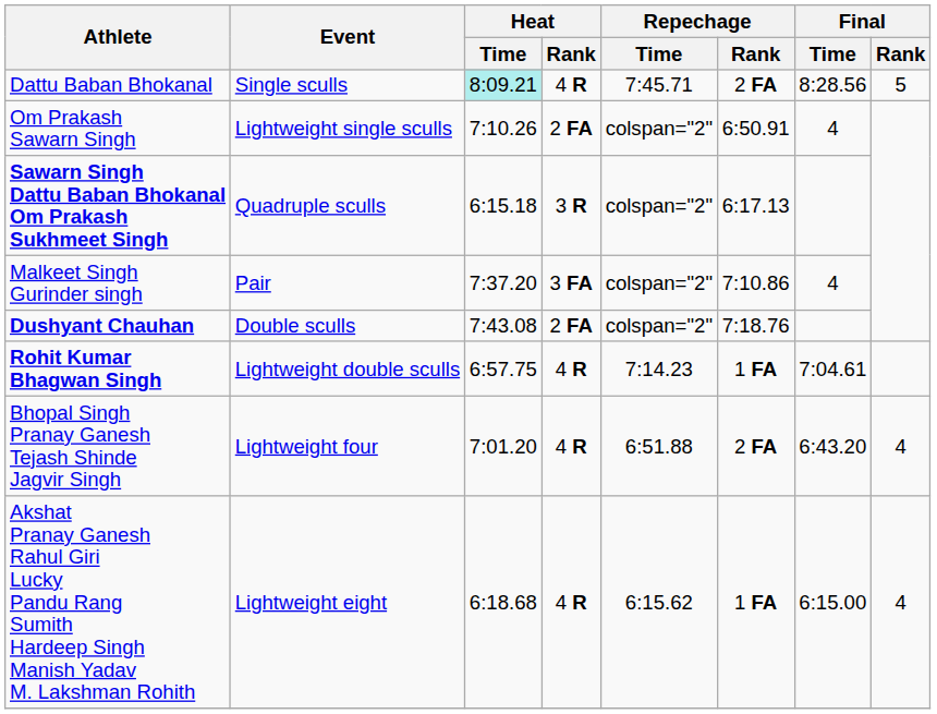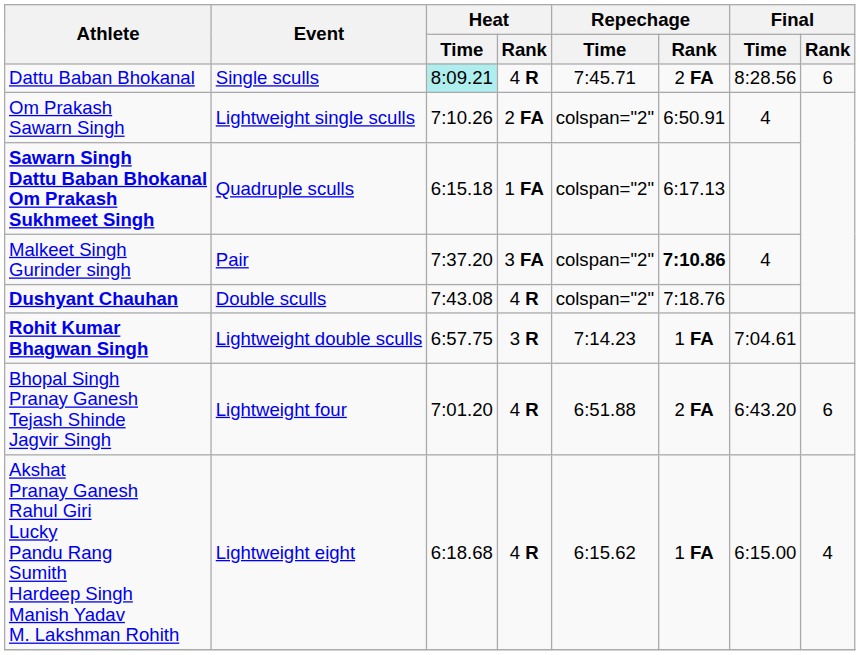Dattu Baban Bhokanal | Final / Rank: 5 -> 6
Sawarn Singh Dattu Baban Bhokanal Om Prakash Sukhmeet Singh | Heat / Rank: 3 R -> 1 FA
Malkeet Singh Gurinder singh | Repechage / Rank: normal -> bold
Dushyant Chauhan | Heat / Rank: 2 FA -> 4 R
Rohit Kumar Bhagwan Singh | Heat / Rank: 4 R -> 3 R
Bhopal Singh Pranay Ganesh Tejash Shinde Jagvir Singh | Final / Rank: 4 -> 6
